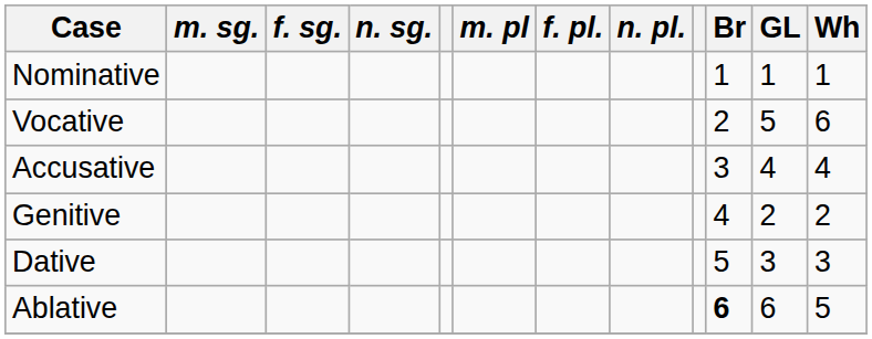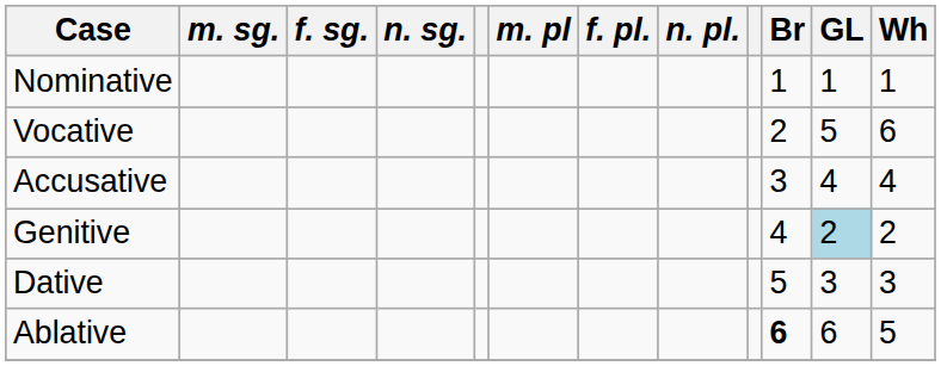Genitive | GL: no background -> lightblue background
